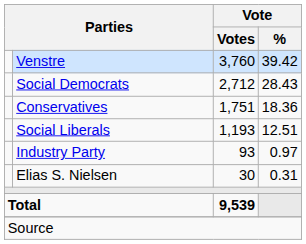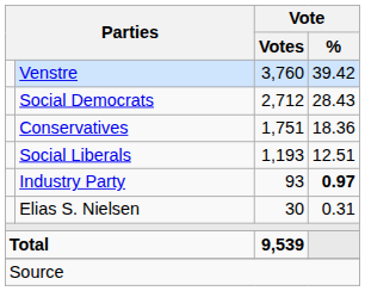Industry Party | Vote / %: normal -> bold
